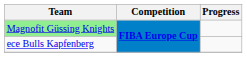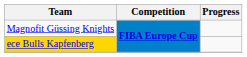Magnofit Güssing Knights | Team: lightgreen background -> no background
ece Bulls Kapfenberg | Team: no background -> gold background
